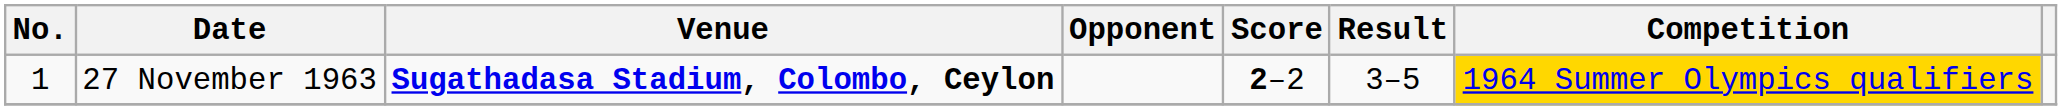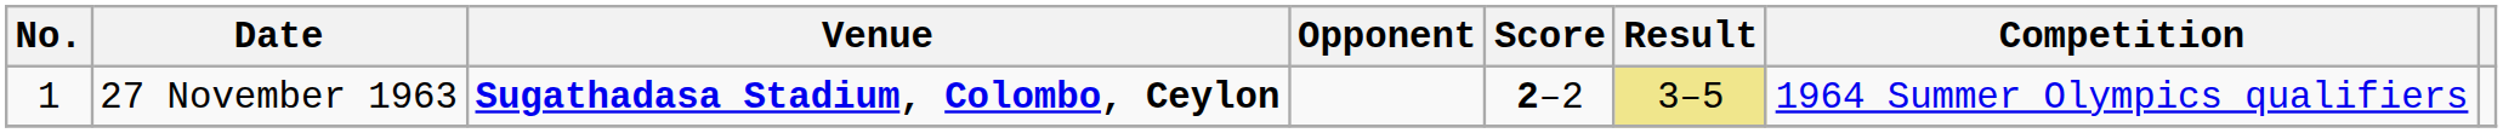27 November 1963 | Result: no background -> khaki background
27 November 1963 | Competition: gold background -> no background
